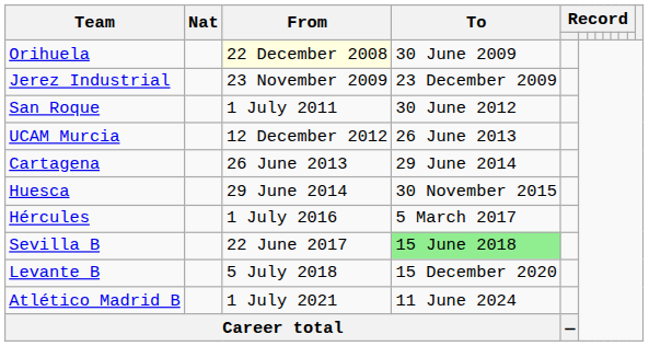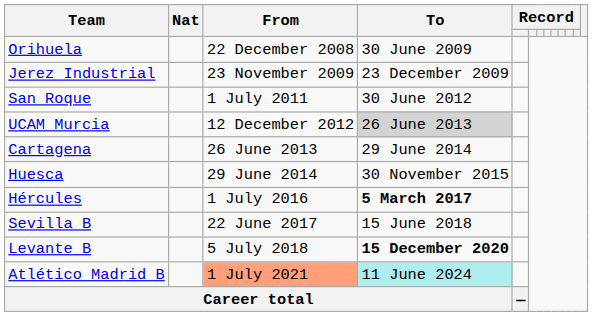Orihuela | From: lightyellow background -> no background
UCAM Murcia | To: no background -> lightgrey background
Hércules | To: normal -> bold
Sevilla B | To: lightgreen background -> no background
Levante B | To: normal -> bold
Atlético Madrid B | From: no background -> lightsalmon background
Atlético Madrid B | To: no background -> paleturquoise background
